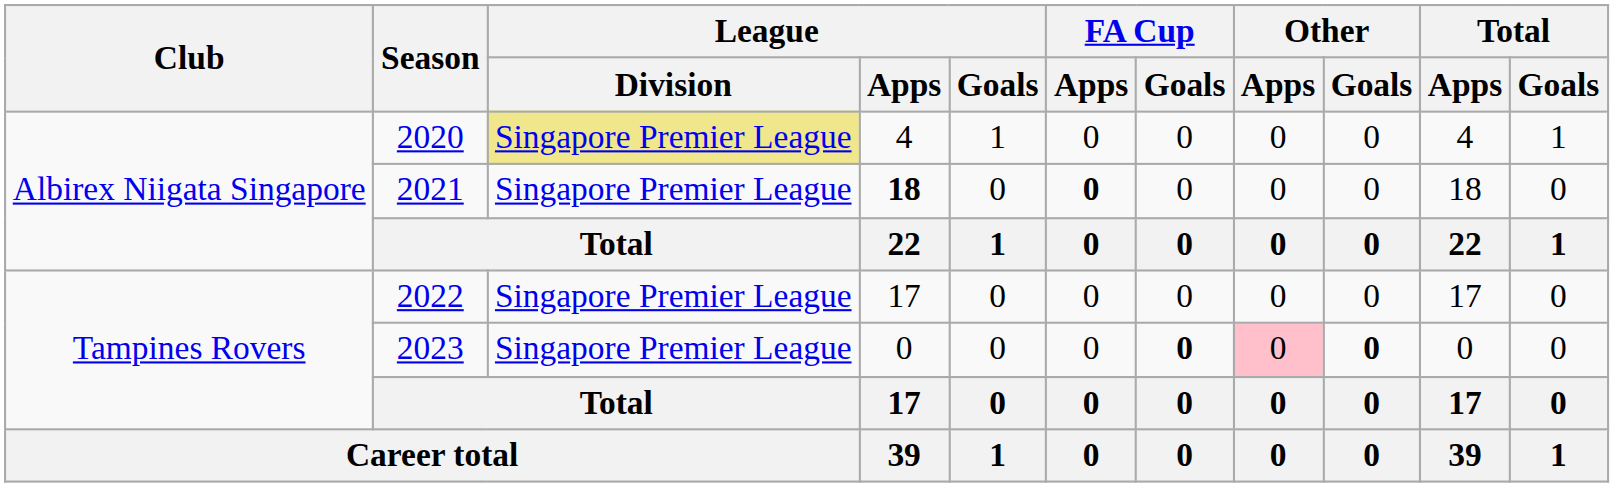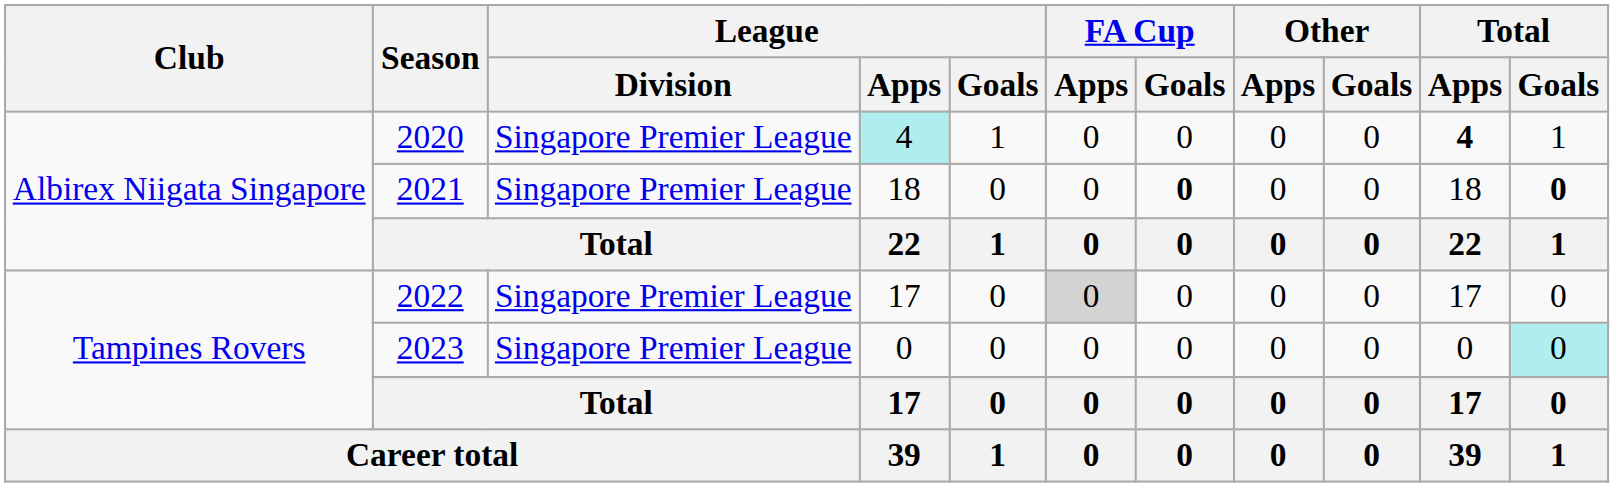2020 | League / Division: khaki background -> no background
2020 | League / Apps: no background -> paleturquoise background
2020 | Total / Apps: normal -> bold
2021 | League / Apps: bold -> normal
2021 | FA Cup / Apps: bold -> normal
2021 | FA Cup / Goals: normal -> bold
2021 | Total / Goals: normal -> bold
2022 | FA Cup / Apps: no background -> lightgrey background
2023 | FA Cup / Goals: bold -> normal
2023 | Other / Apps: pink background -> no background
2023 | Other / Goals: bold -> normal
2023 | Total / Goals: no background -> paleturquoise background
